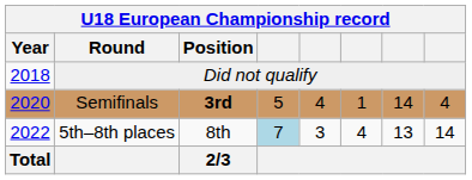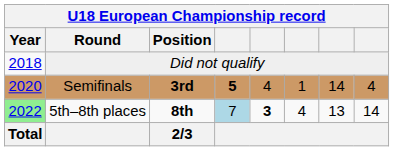Semifinals | column 4: normal -> bold
5th–8th places | Year: no background -> lightgreen background
5th–8th places | Position: normal -> bold
5th–8th places | column 5: normal -> bold
